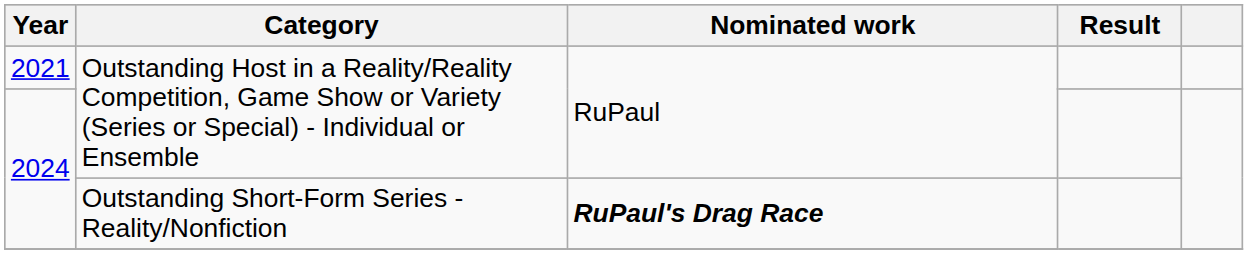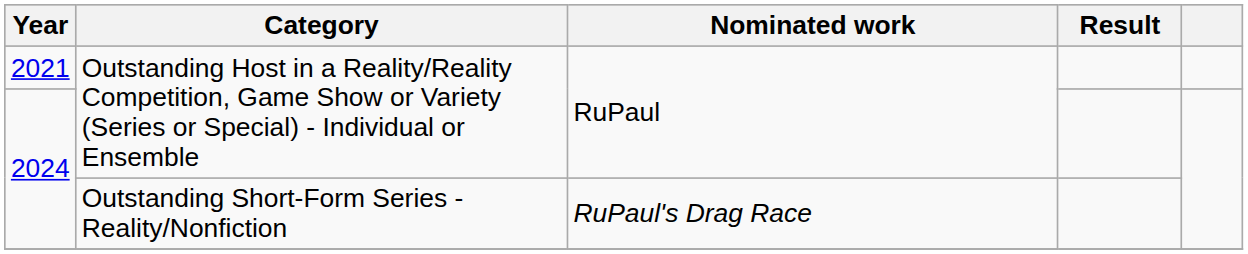2024 / Outstanding Short-Form Series - Reality/Nonfiction | Nominated work: bold -> normal
